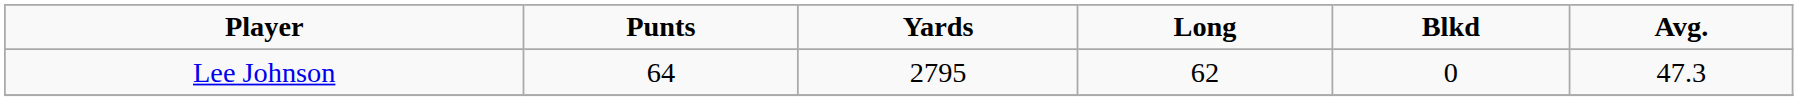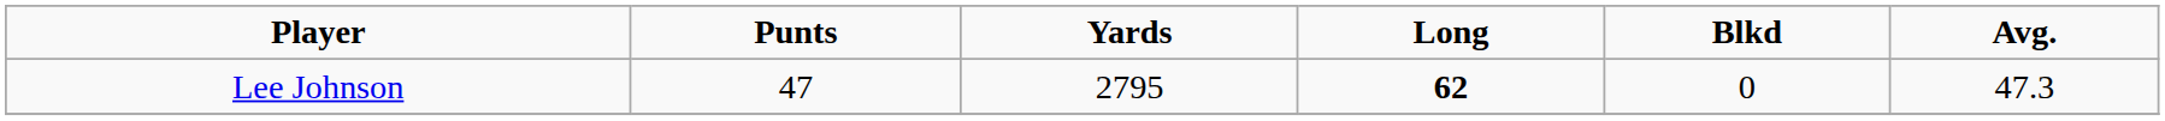Lee Johnson | Punts: 64 -> 47
Lee Johnson | Long: normal -> bold
